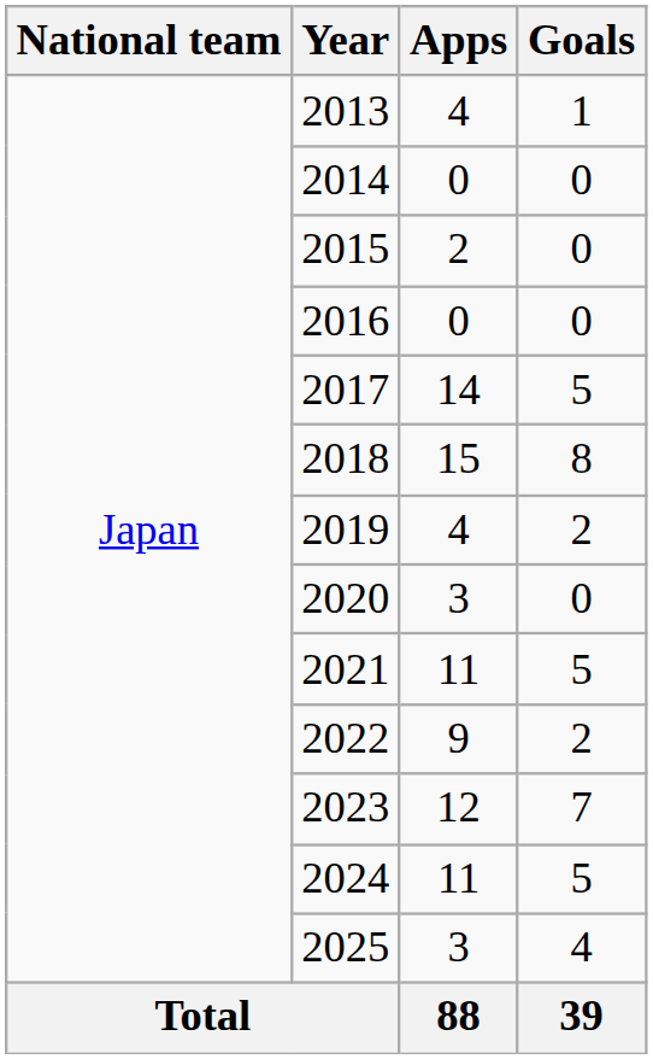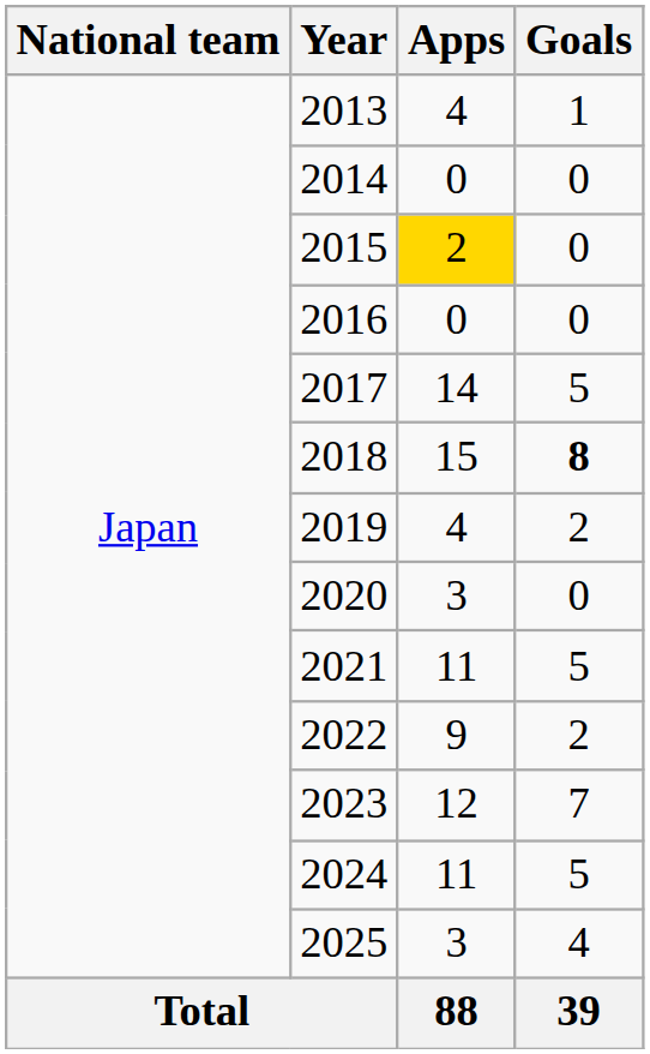2015 | Apps: no background -> gold background
2018 | Goals: normal -> bold
